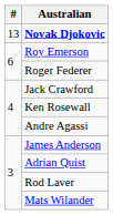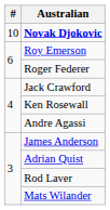Novak Djokovic | #: 13 -> 10
